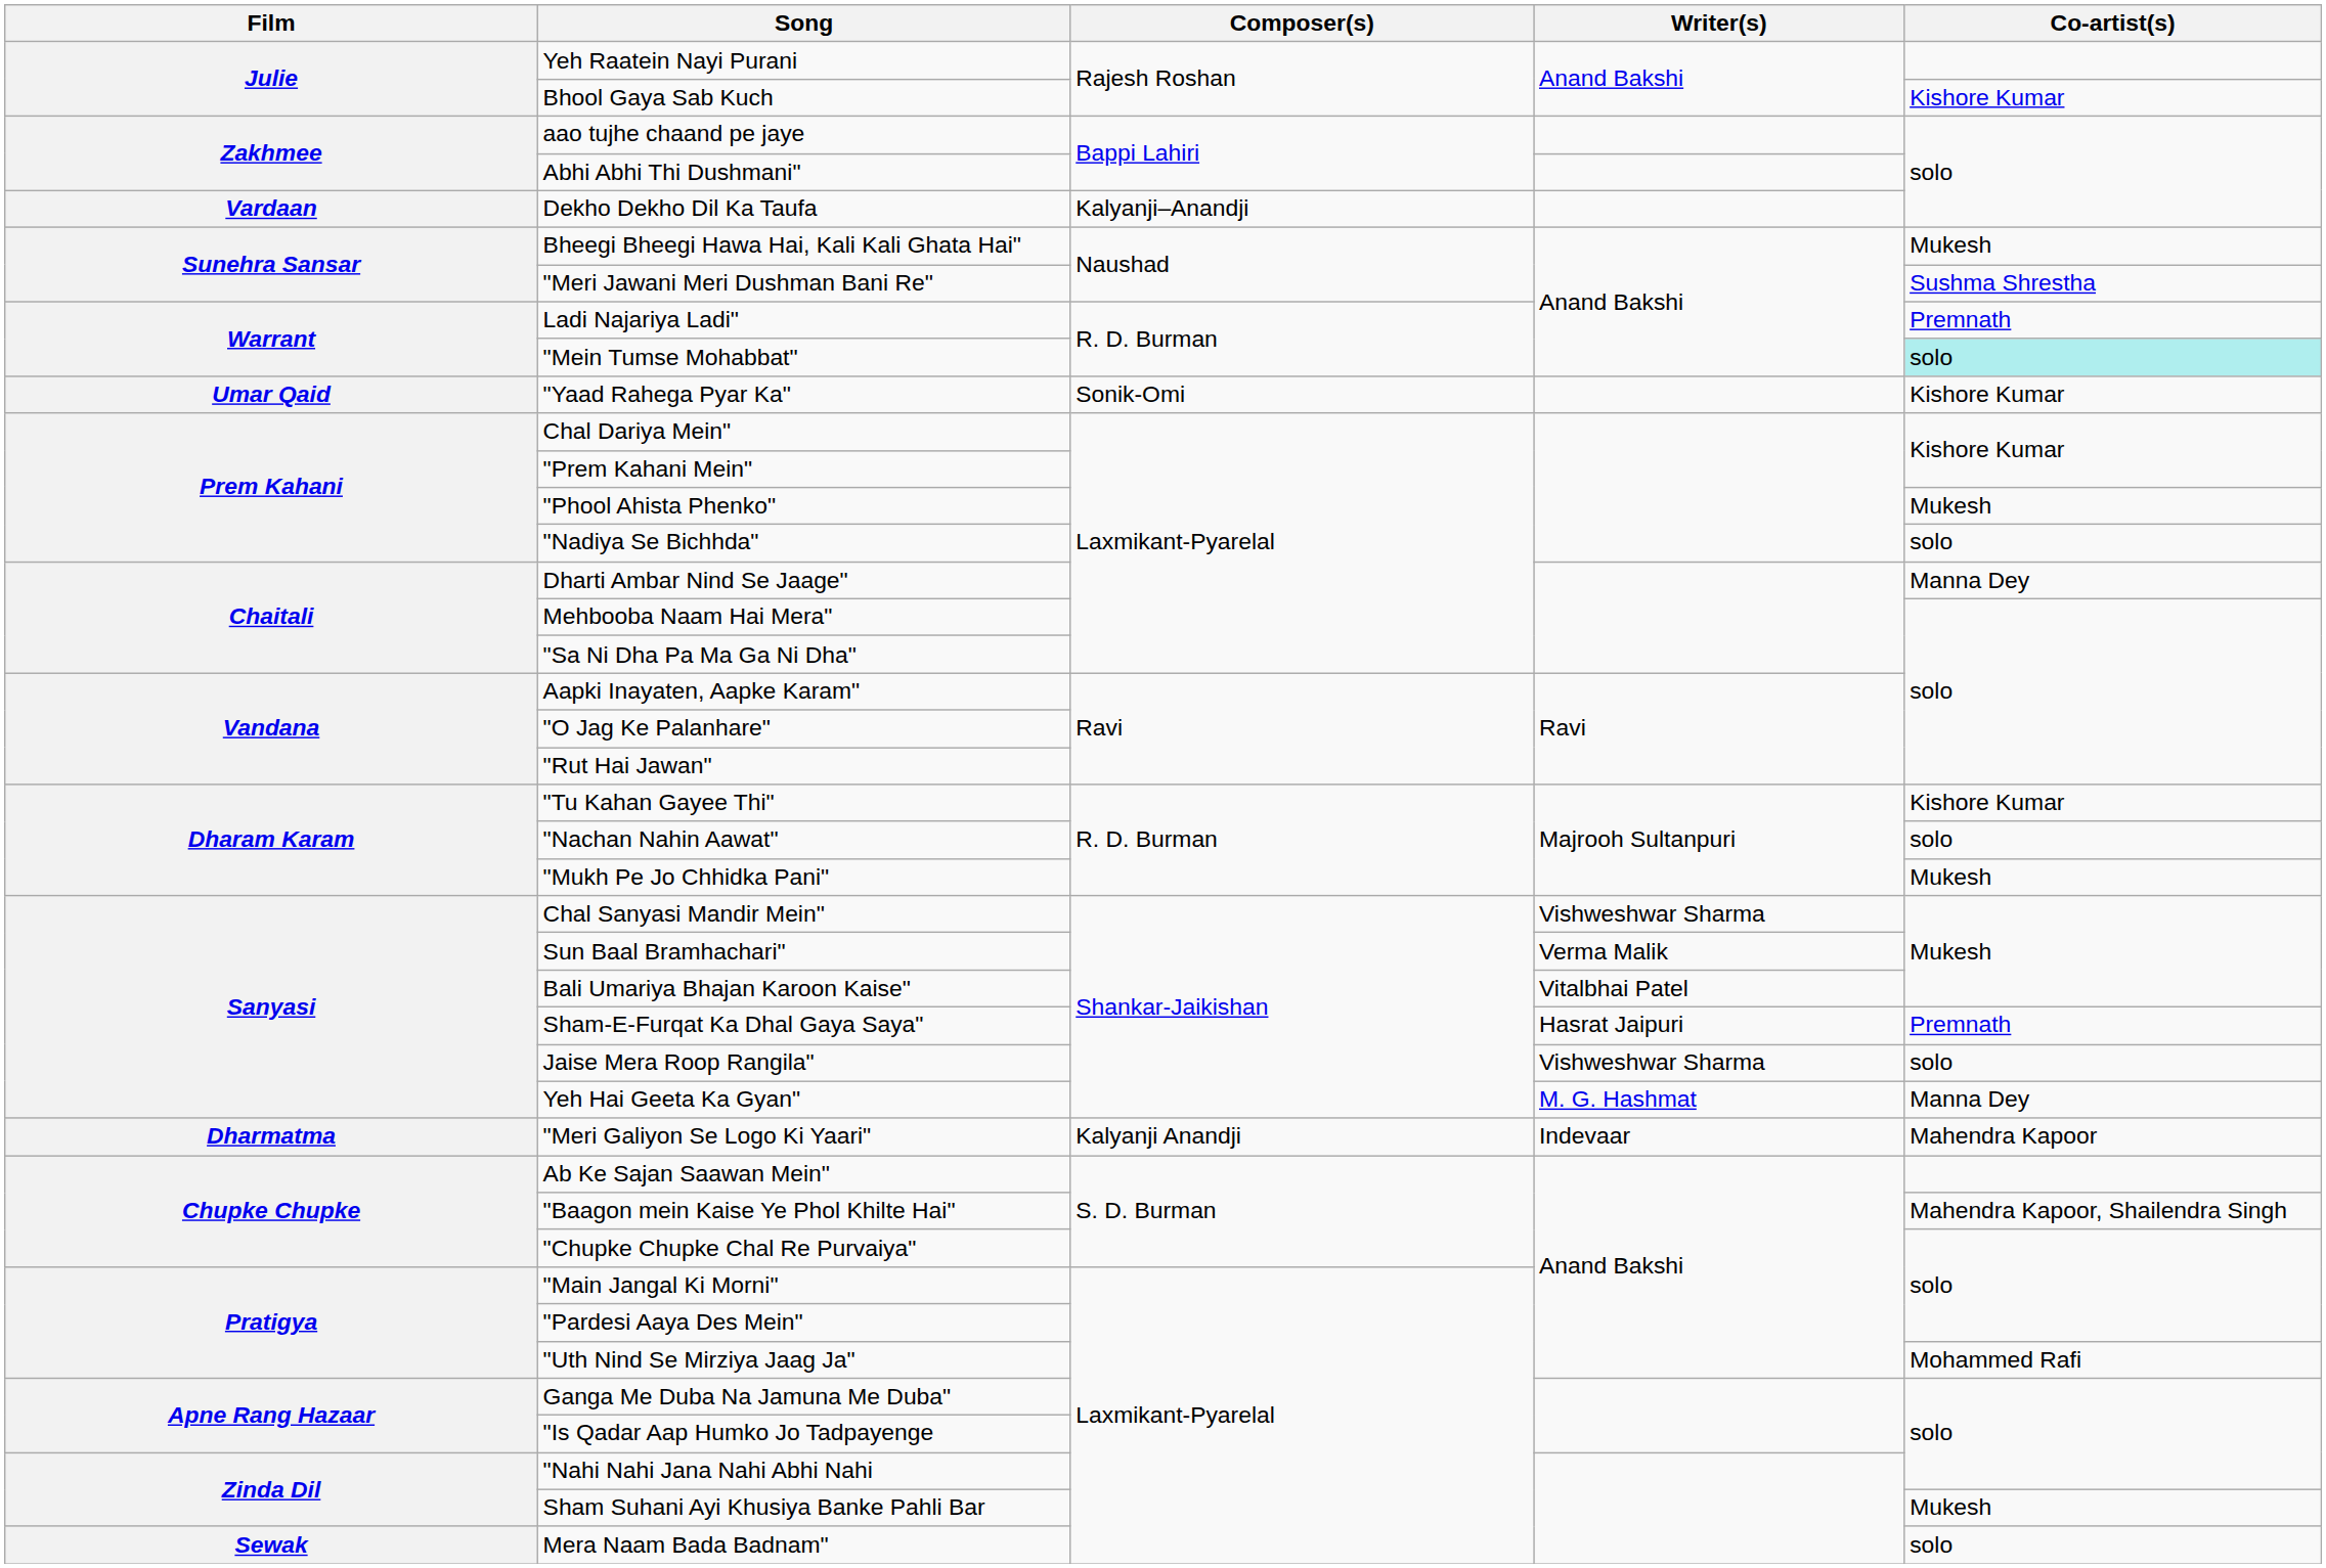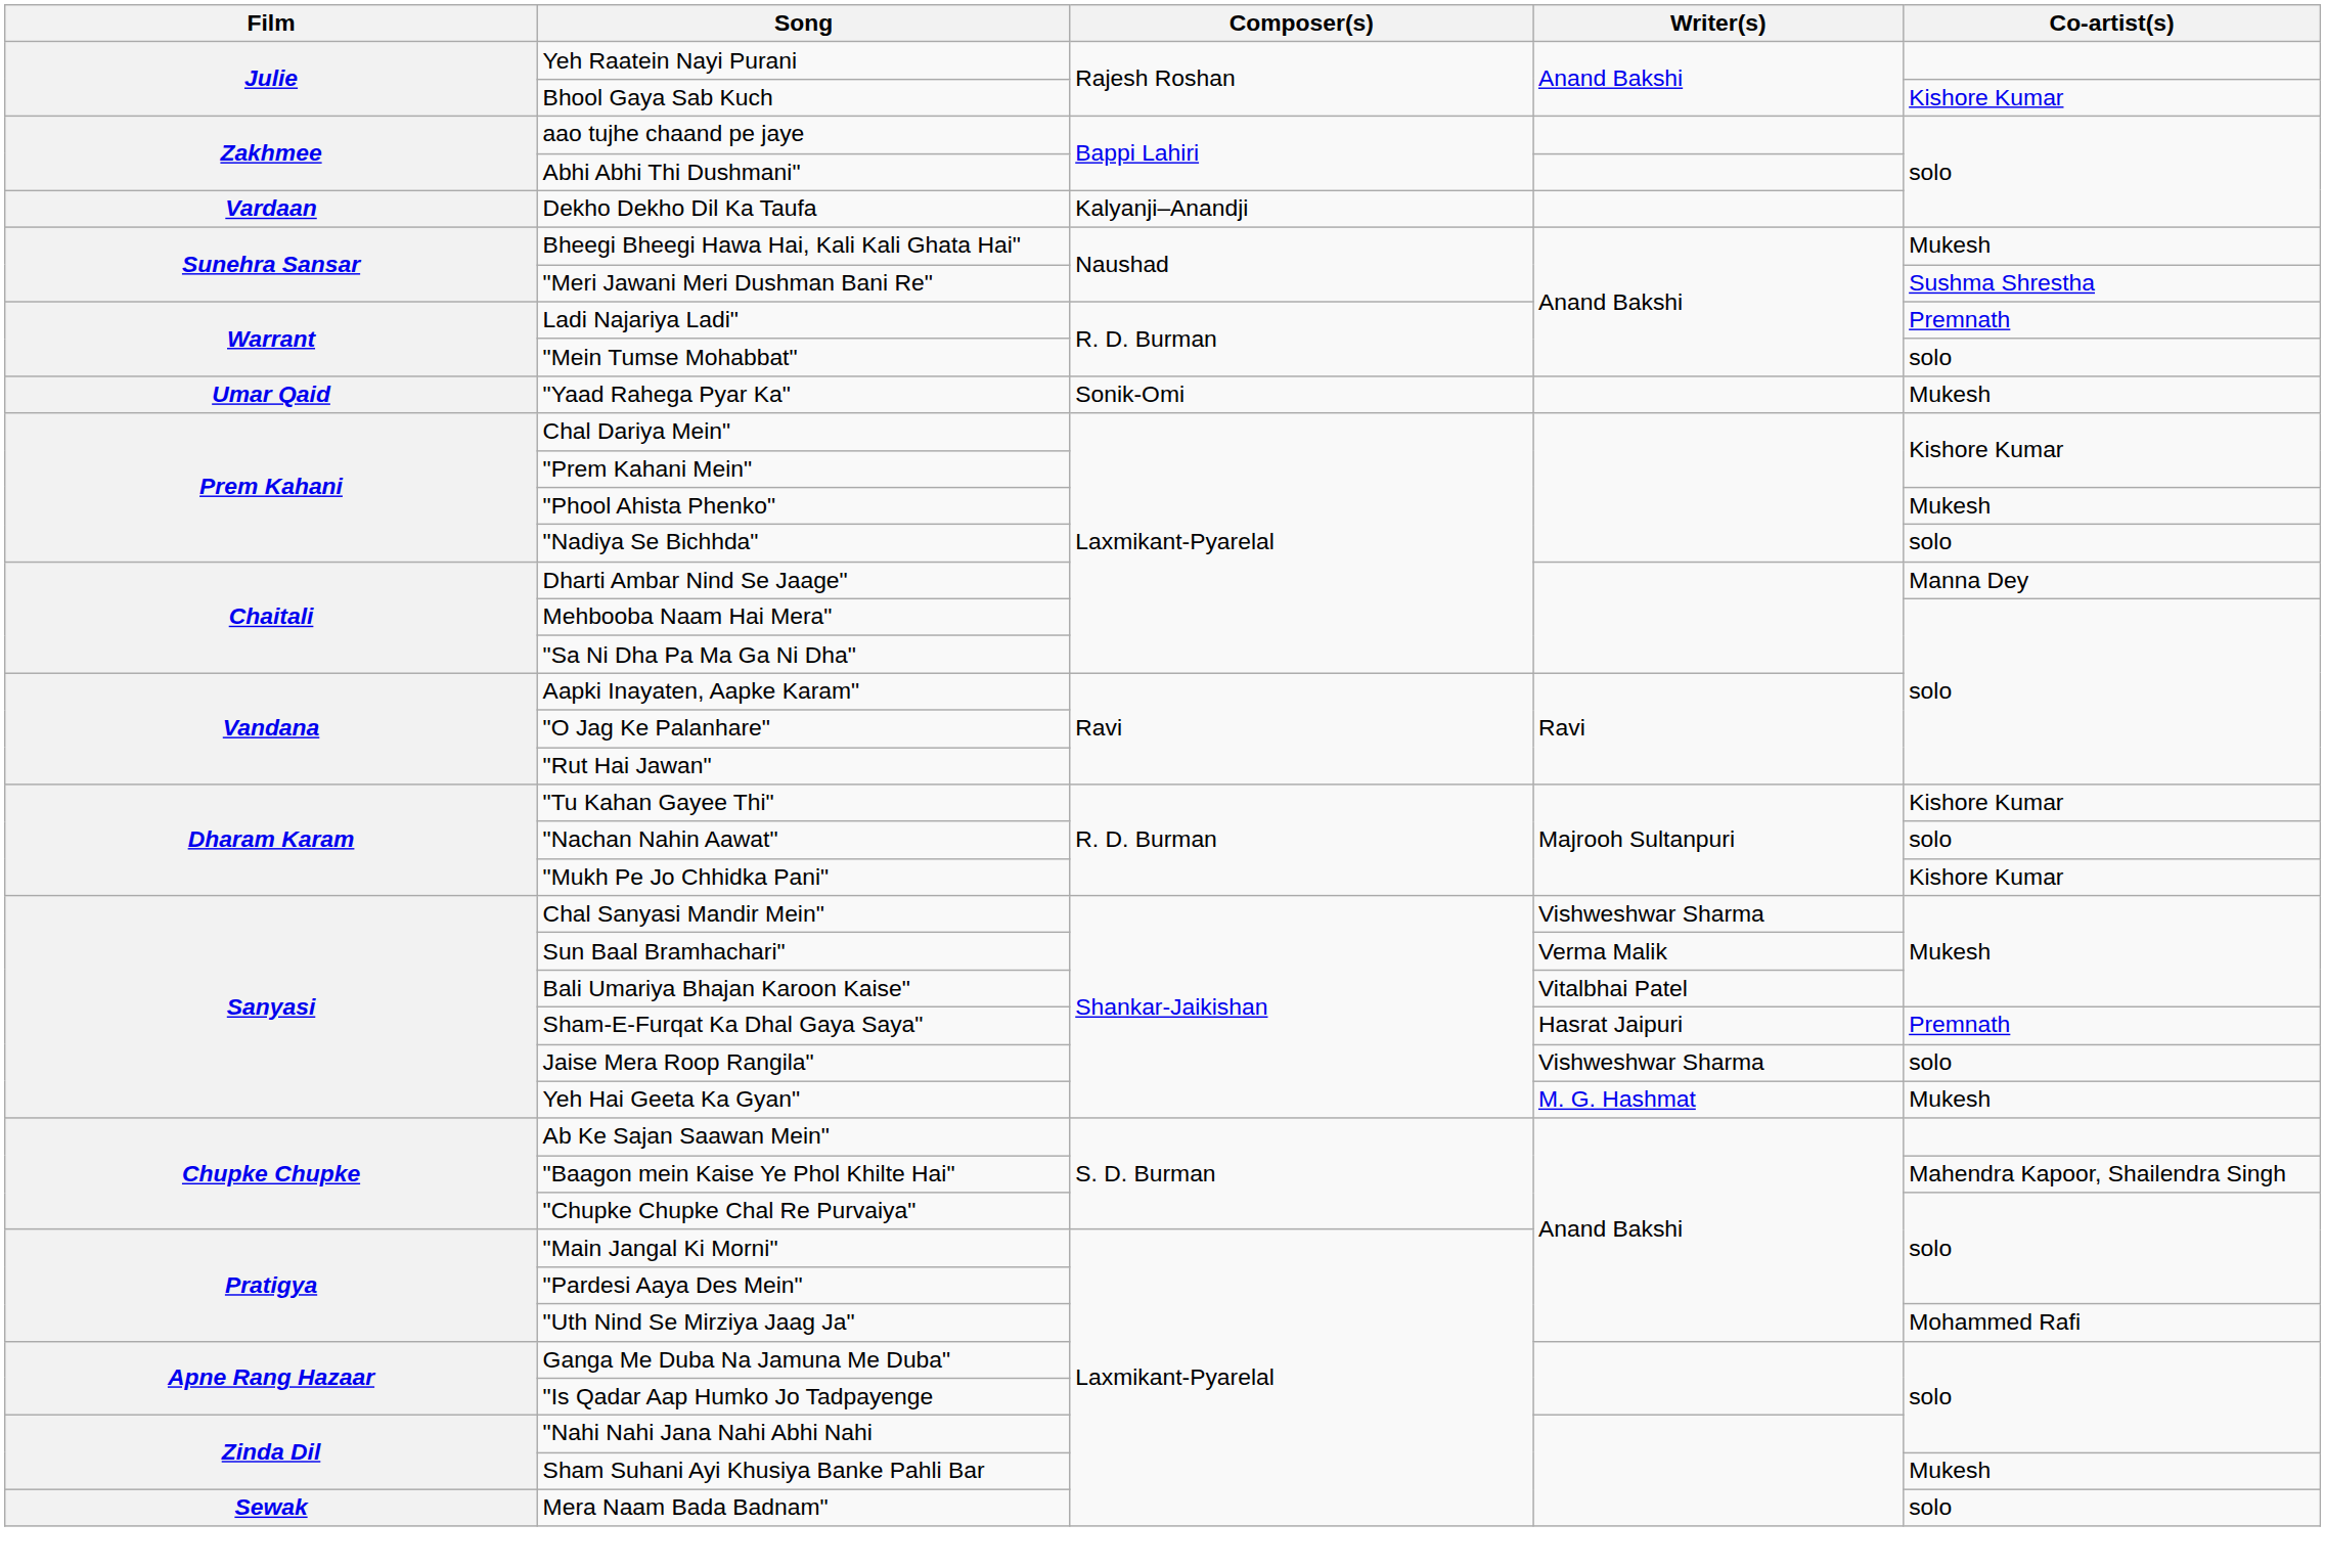"Mein Tumse Mohabbat" | Co-artist(s): paleturquoise background -> no background
"Yaad Rahega Pyar Ka" | Co-artist(s): Kishore Kumar -> Mukesh
"Mukh Pe Jo Chhidka Pani" | Co-artist(s): Mukesh -> Kishore Kumar
Yeh Hai Geeta Ka Gyan" | Co-artist(s): Manna Dey -> Mukesh
- row: Dharmatma | "Meri Galiyon Se Logo Ki Yaari" | Kalyanji Anandji | Indevaar | Mahendra Kapoor
